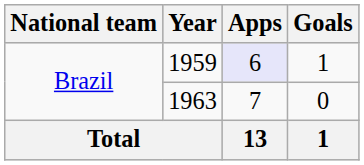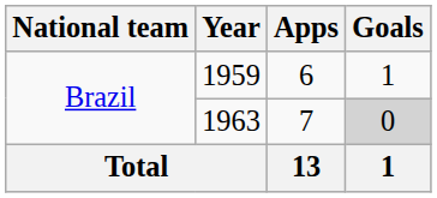1959 | Apps: lavender background -> no background
1963 | Goals: no background -> lightgrey background
